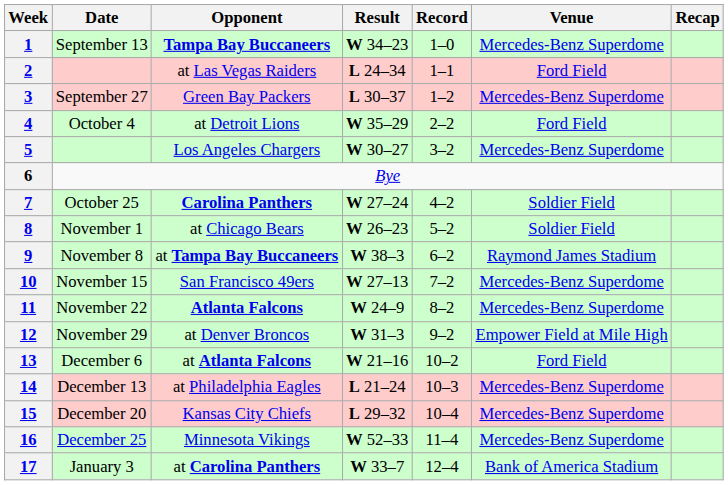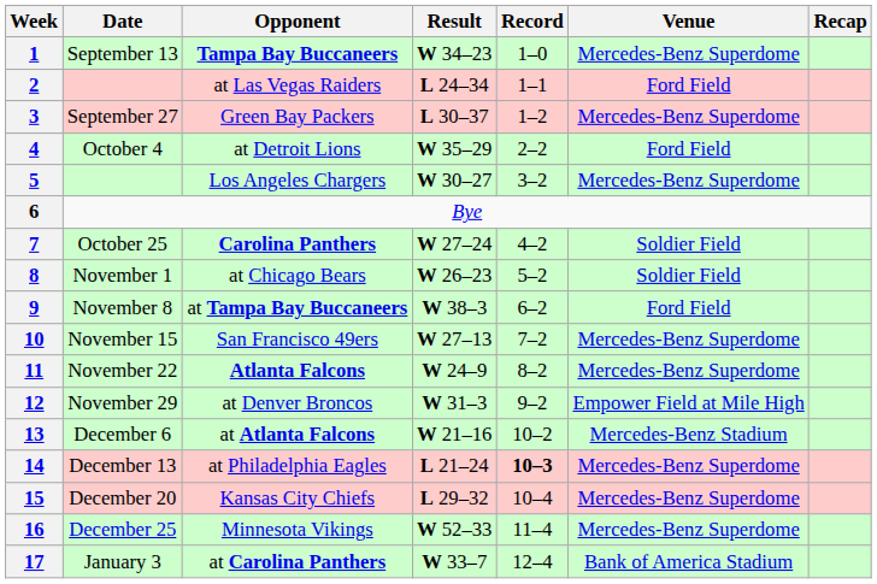9 | Venue: Raymond James Stadium -> Ford Field
13 | Venue: Ford Field -> Mercedes-Benz Stadium
14 | Record: normal -> bold
